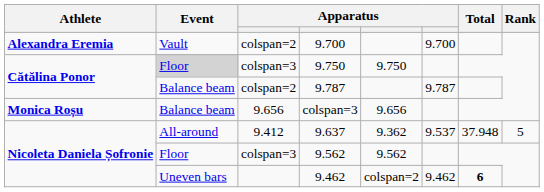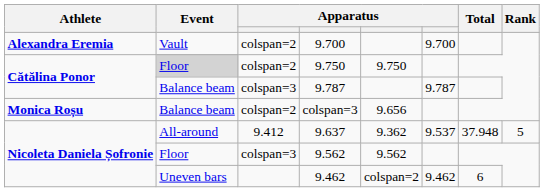row 4 | column 3: colspan=3 -> colspan=2
row 5 | column 3: colspan=2 -> colspan=3
row 6 | column 3: 9.656 -> colspan=2
row 9 | Total: bold -> normal
